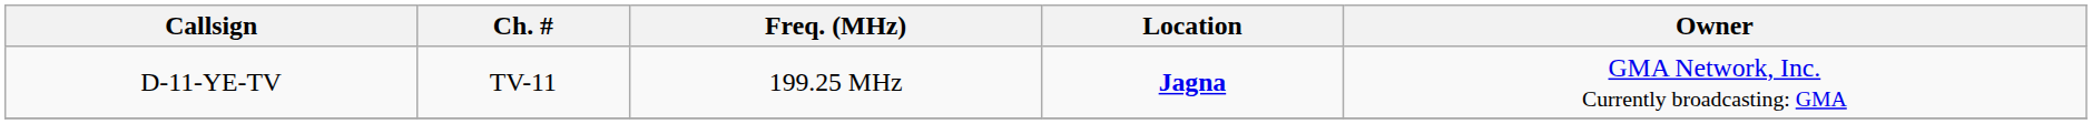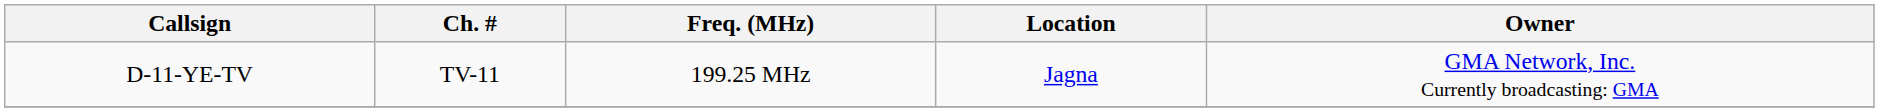D-11-YE-TV | Location: bold -> normal
